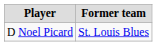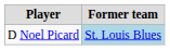D Noel Picard | Former team: no background -> lightblue background
